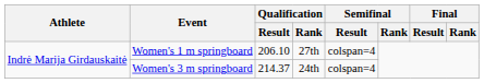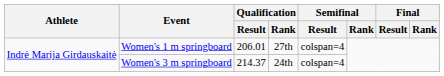Women's 1 m springboard | Qualification / Result: 206.10 -> 206.01
